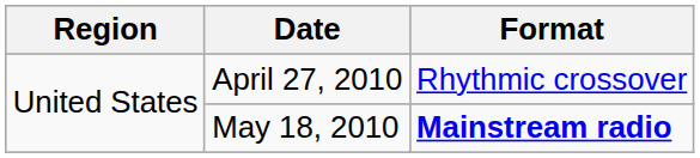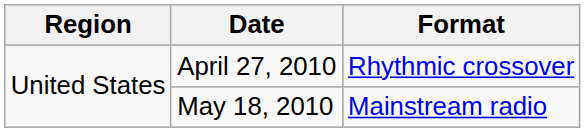May 18, 2010 | Format: bold -> normal
